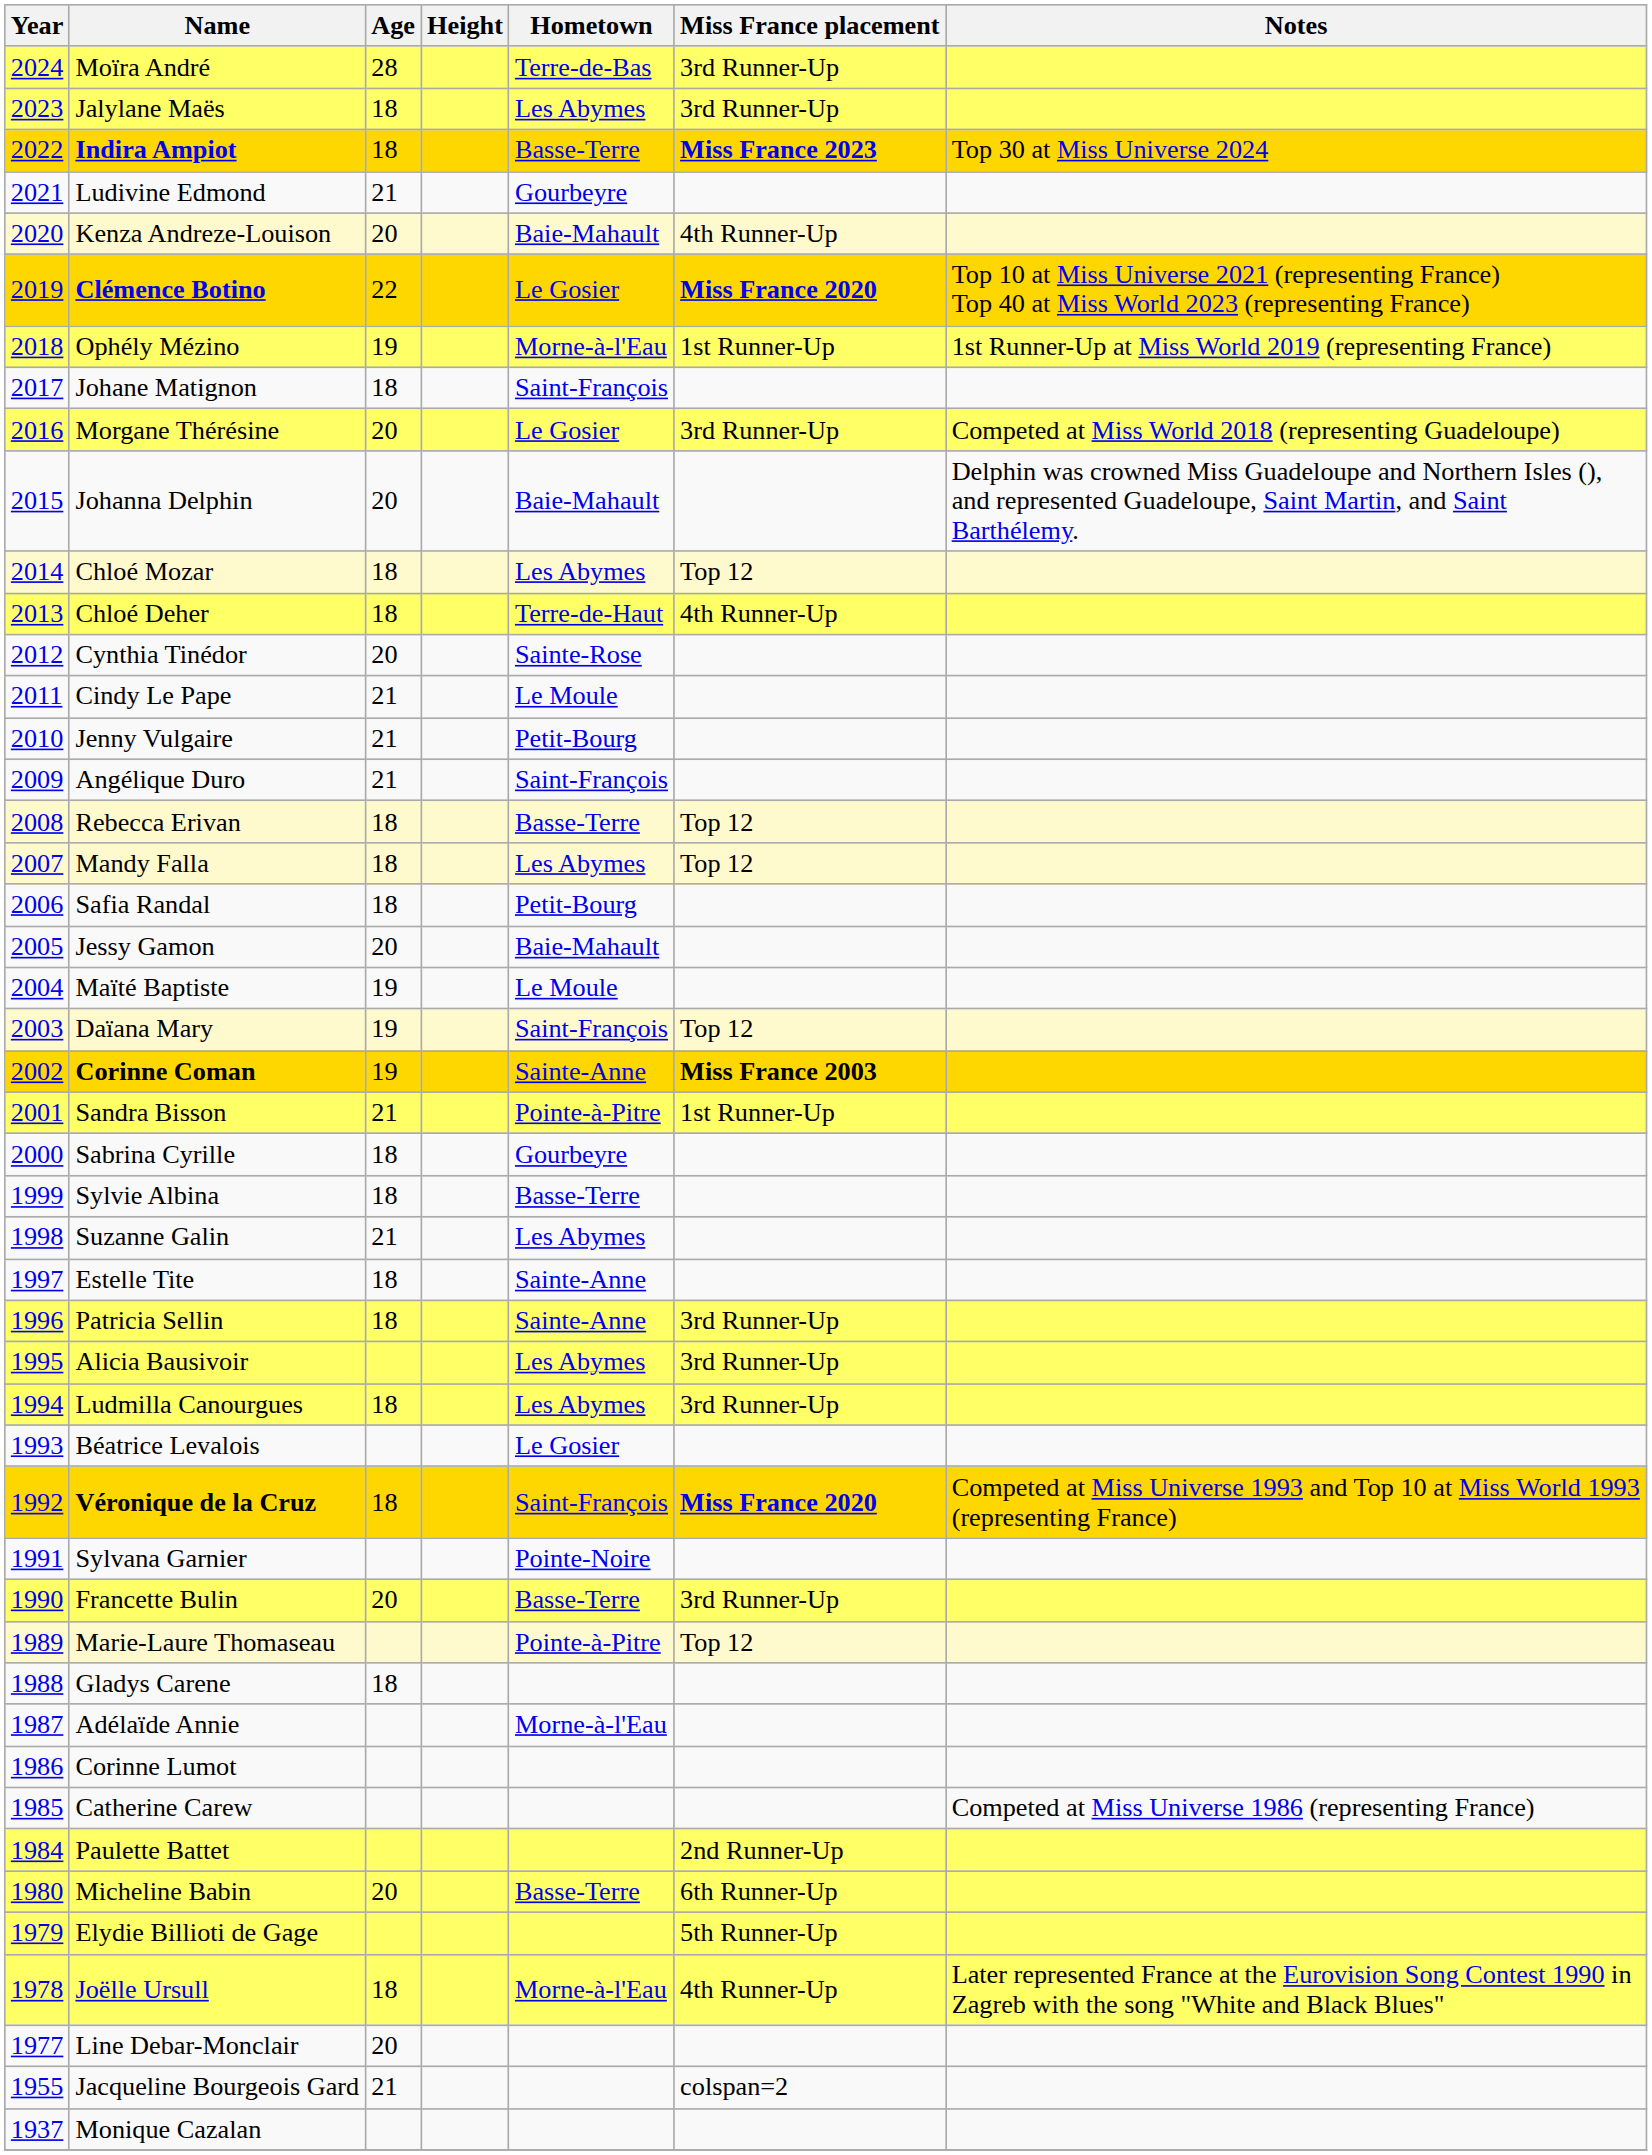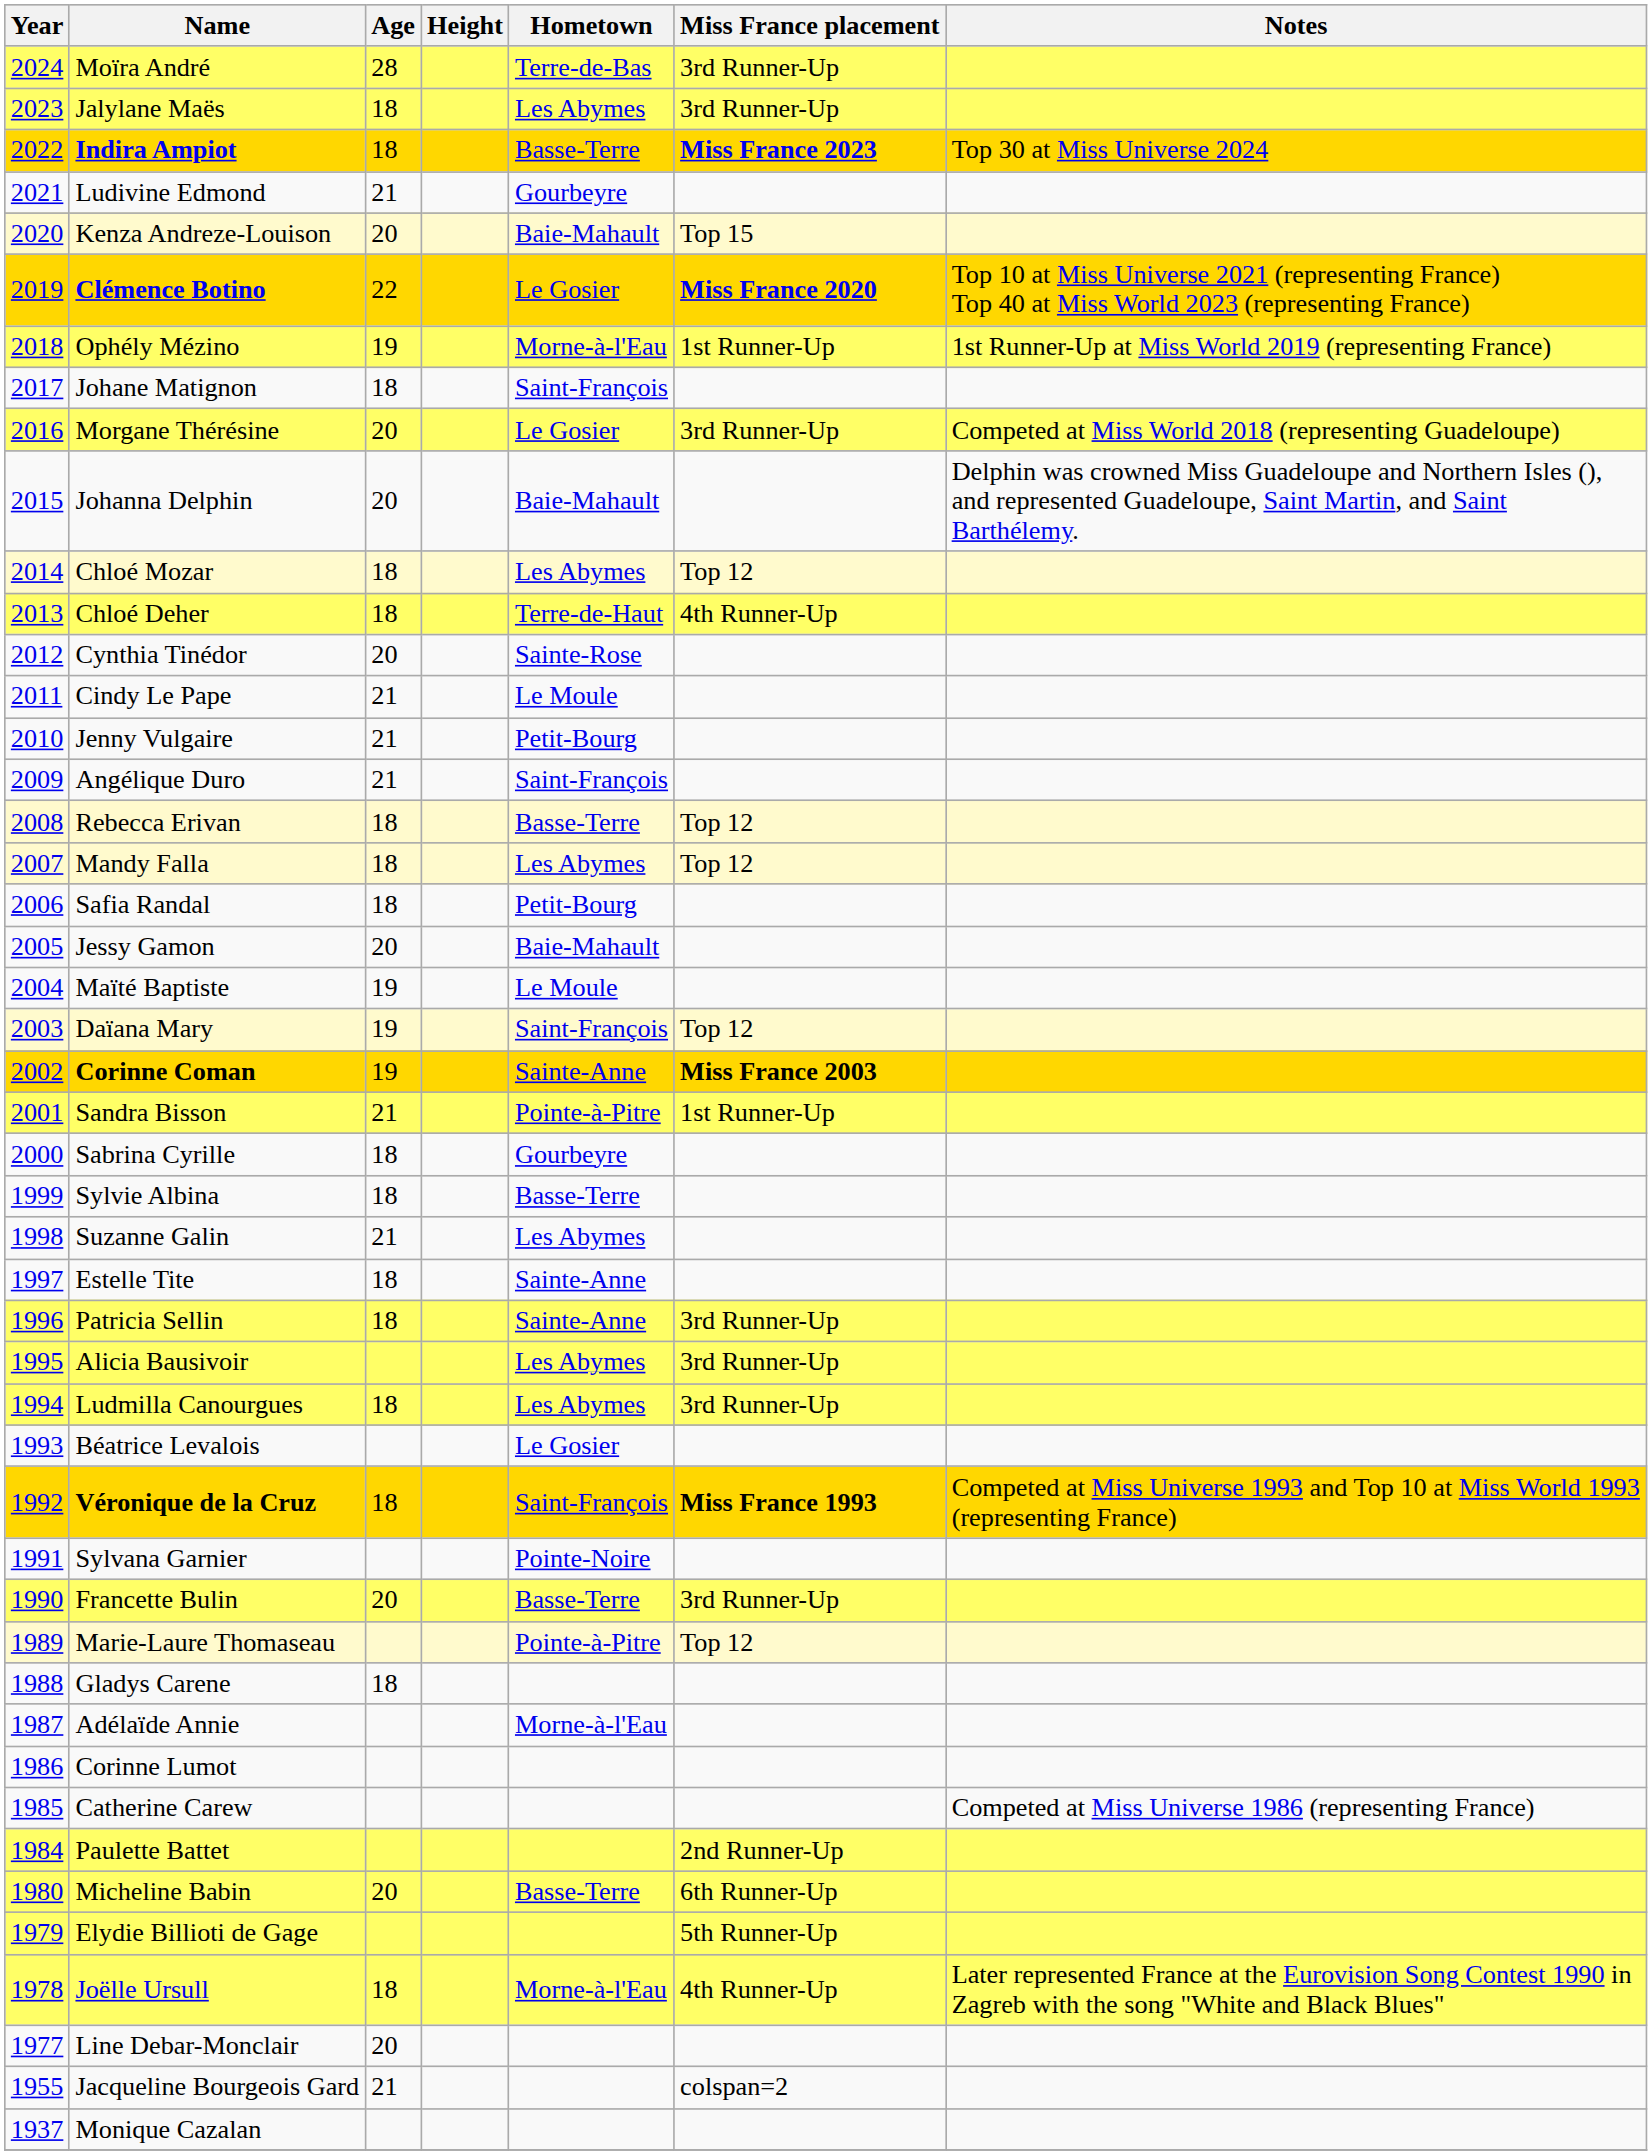Kenza Andreze-Louison | Miss France placement: 4th Runner-Up -> Top 15
Véronique de la Cruz | Miss France placement: Miss France 2020 -> Miss France 1993
